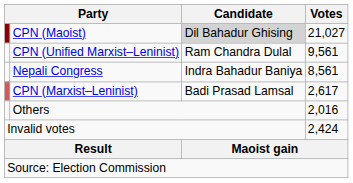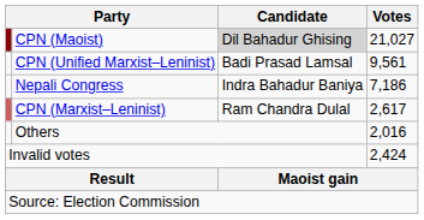CPN (Unified Marxist–Leninist) | Candidate: Ram Chandra Dulal -> Badi Prasad Lamsal
Nepali Congress | Votes: 8,561 -> 7,186
CPN (Marxist–Leninist) | Candidate: Badi Prasad Lamsal -> Ram Chandra Dulal
